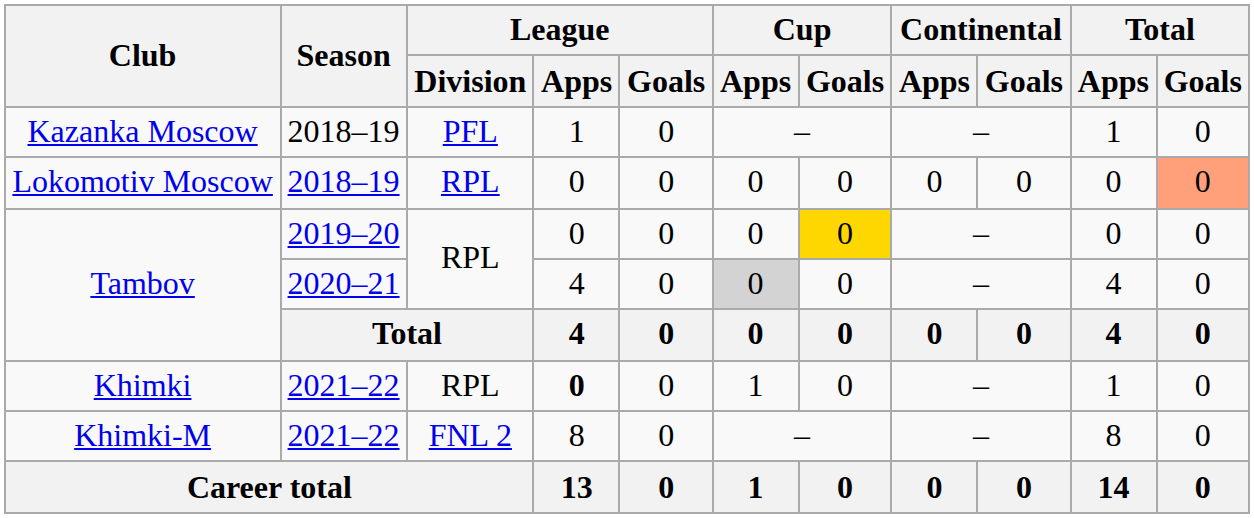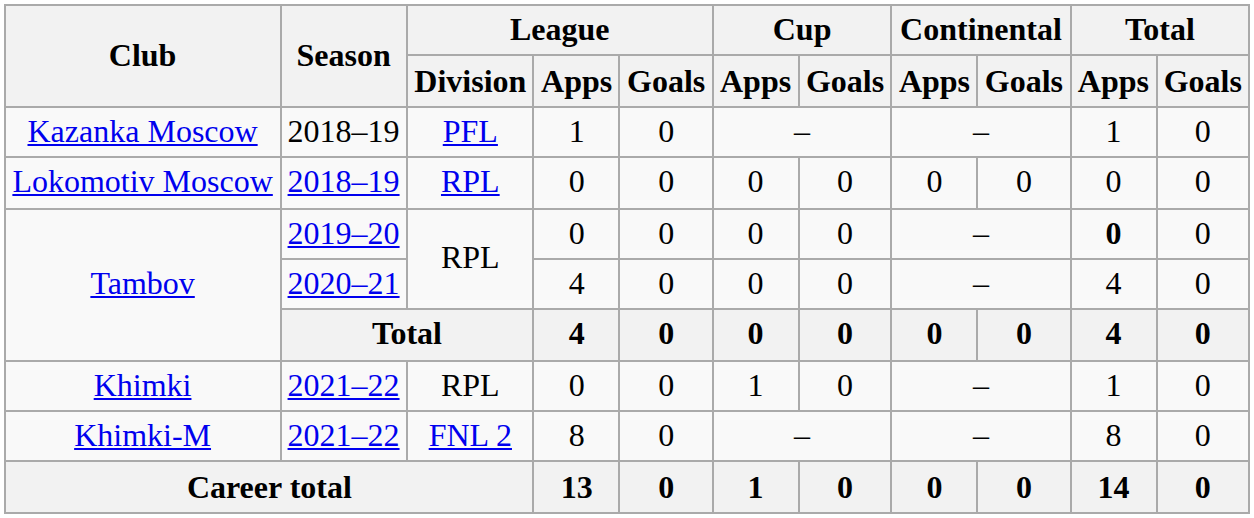Lokomotiv Moscow | Total / Goals: lightsalmon background -> no background
Tambov / 2019–20 | Cup / Goals: gold background -> no background
Tambov / 2019–20 | Total / Apps: normal -> bold
Tambov / 2020–21 | Cup / Apps: lightgrey background -> no background
Khimki | League / Apps: bold -> normal
